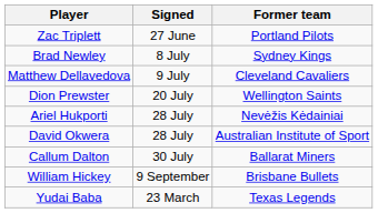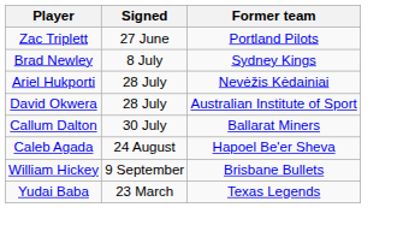- row: Matthew Dellavedova | 9 July | Cleveland Cavaliers
- row: Dion Prewster | 20 July | Wellington Saints
+ row: Caleb Agada | 24 August | Hapoel Be'er Sheva
